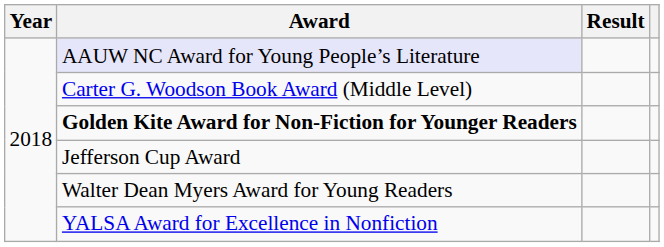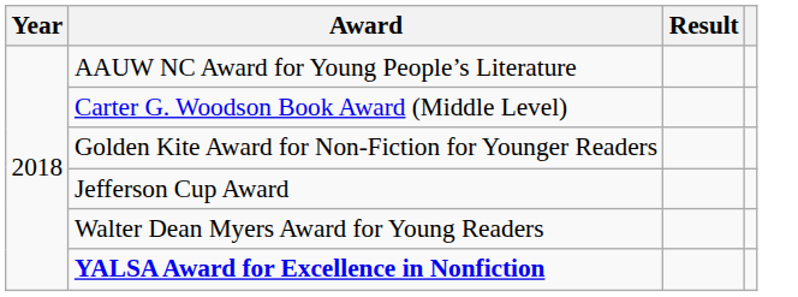AAUW NC Award for Young People’s Literature | Award: lavender background -> no background
Golden Kite Award for Non-Fiction for Younger Readers | Award: bold -> normal
YALSA Award for Excellence in Nonfiction | Award: normal -> bold
